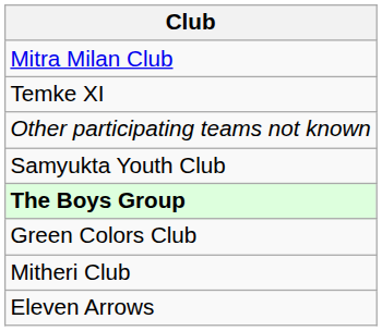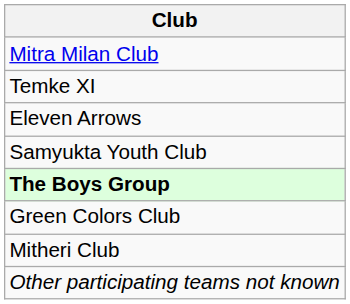row 4 | column 1: Other participating teams not known -> Eleven Arrows
row 9 | column 1: Eleven Arrows -> Other participating teams not known
